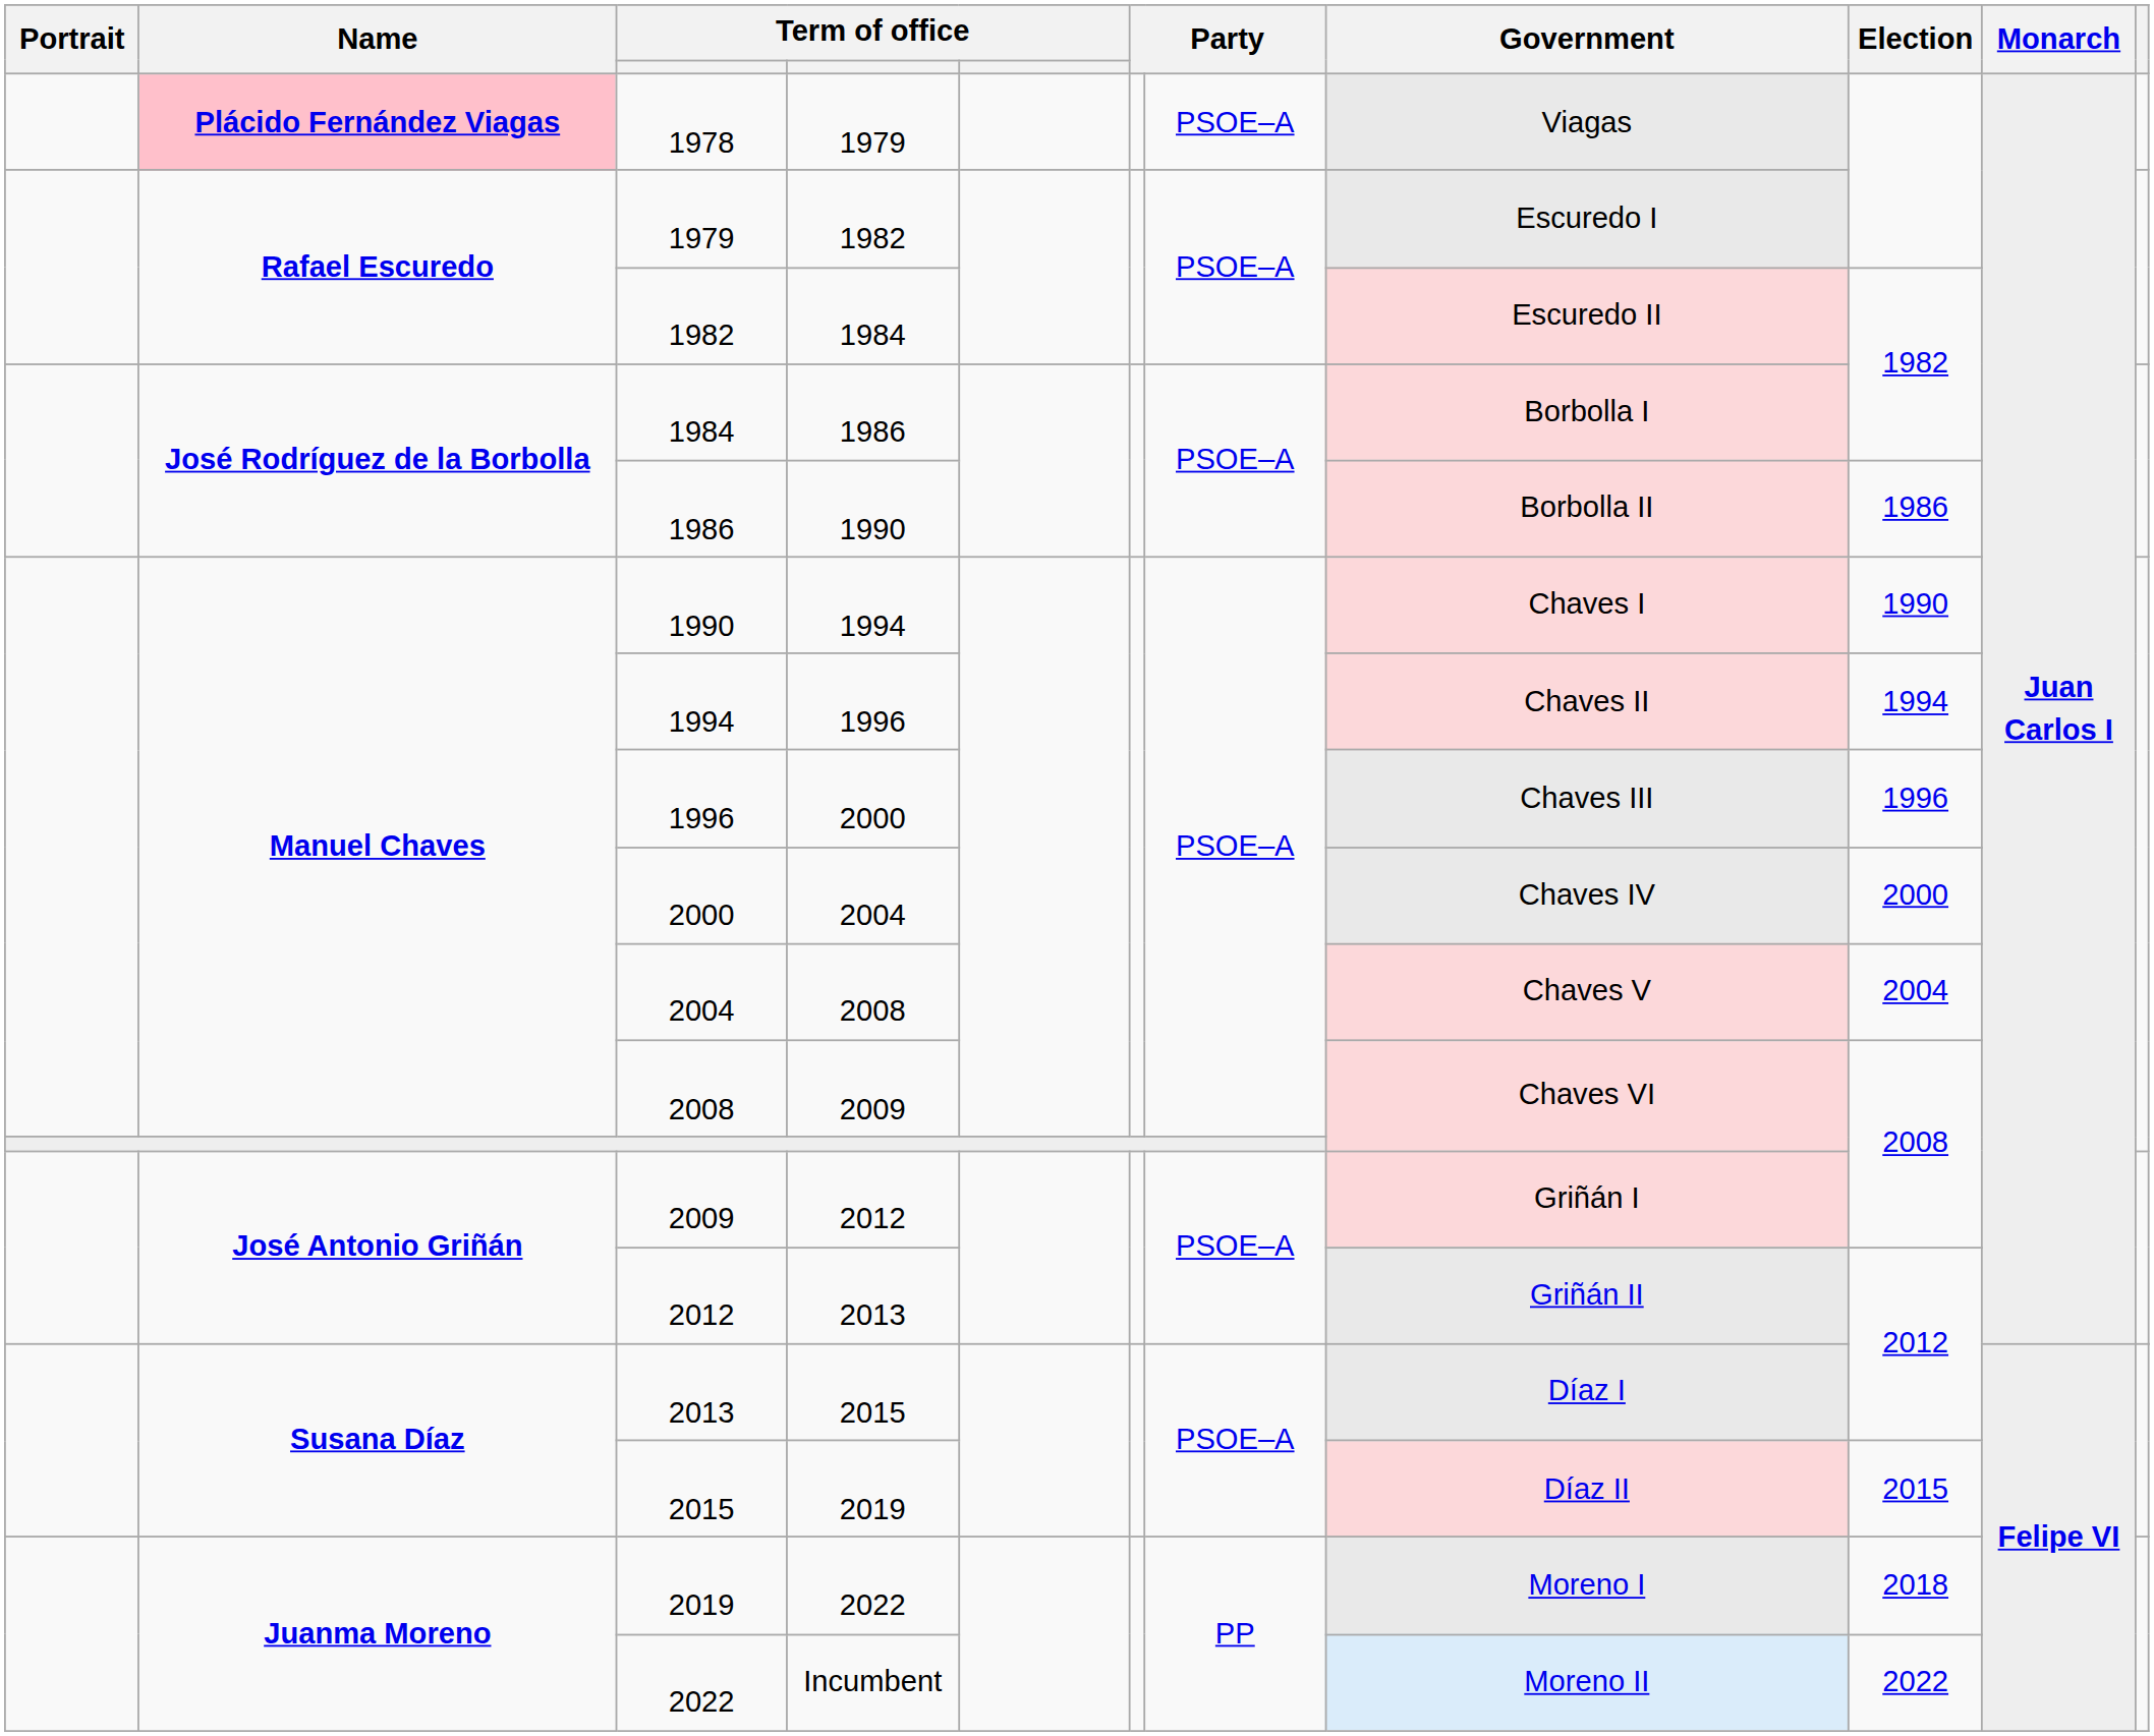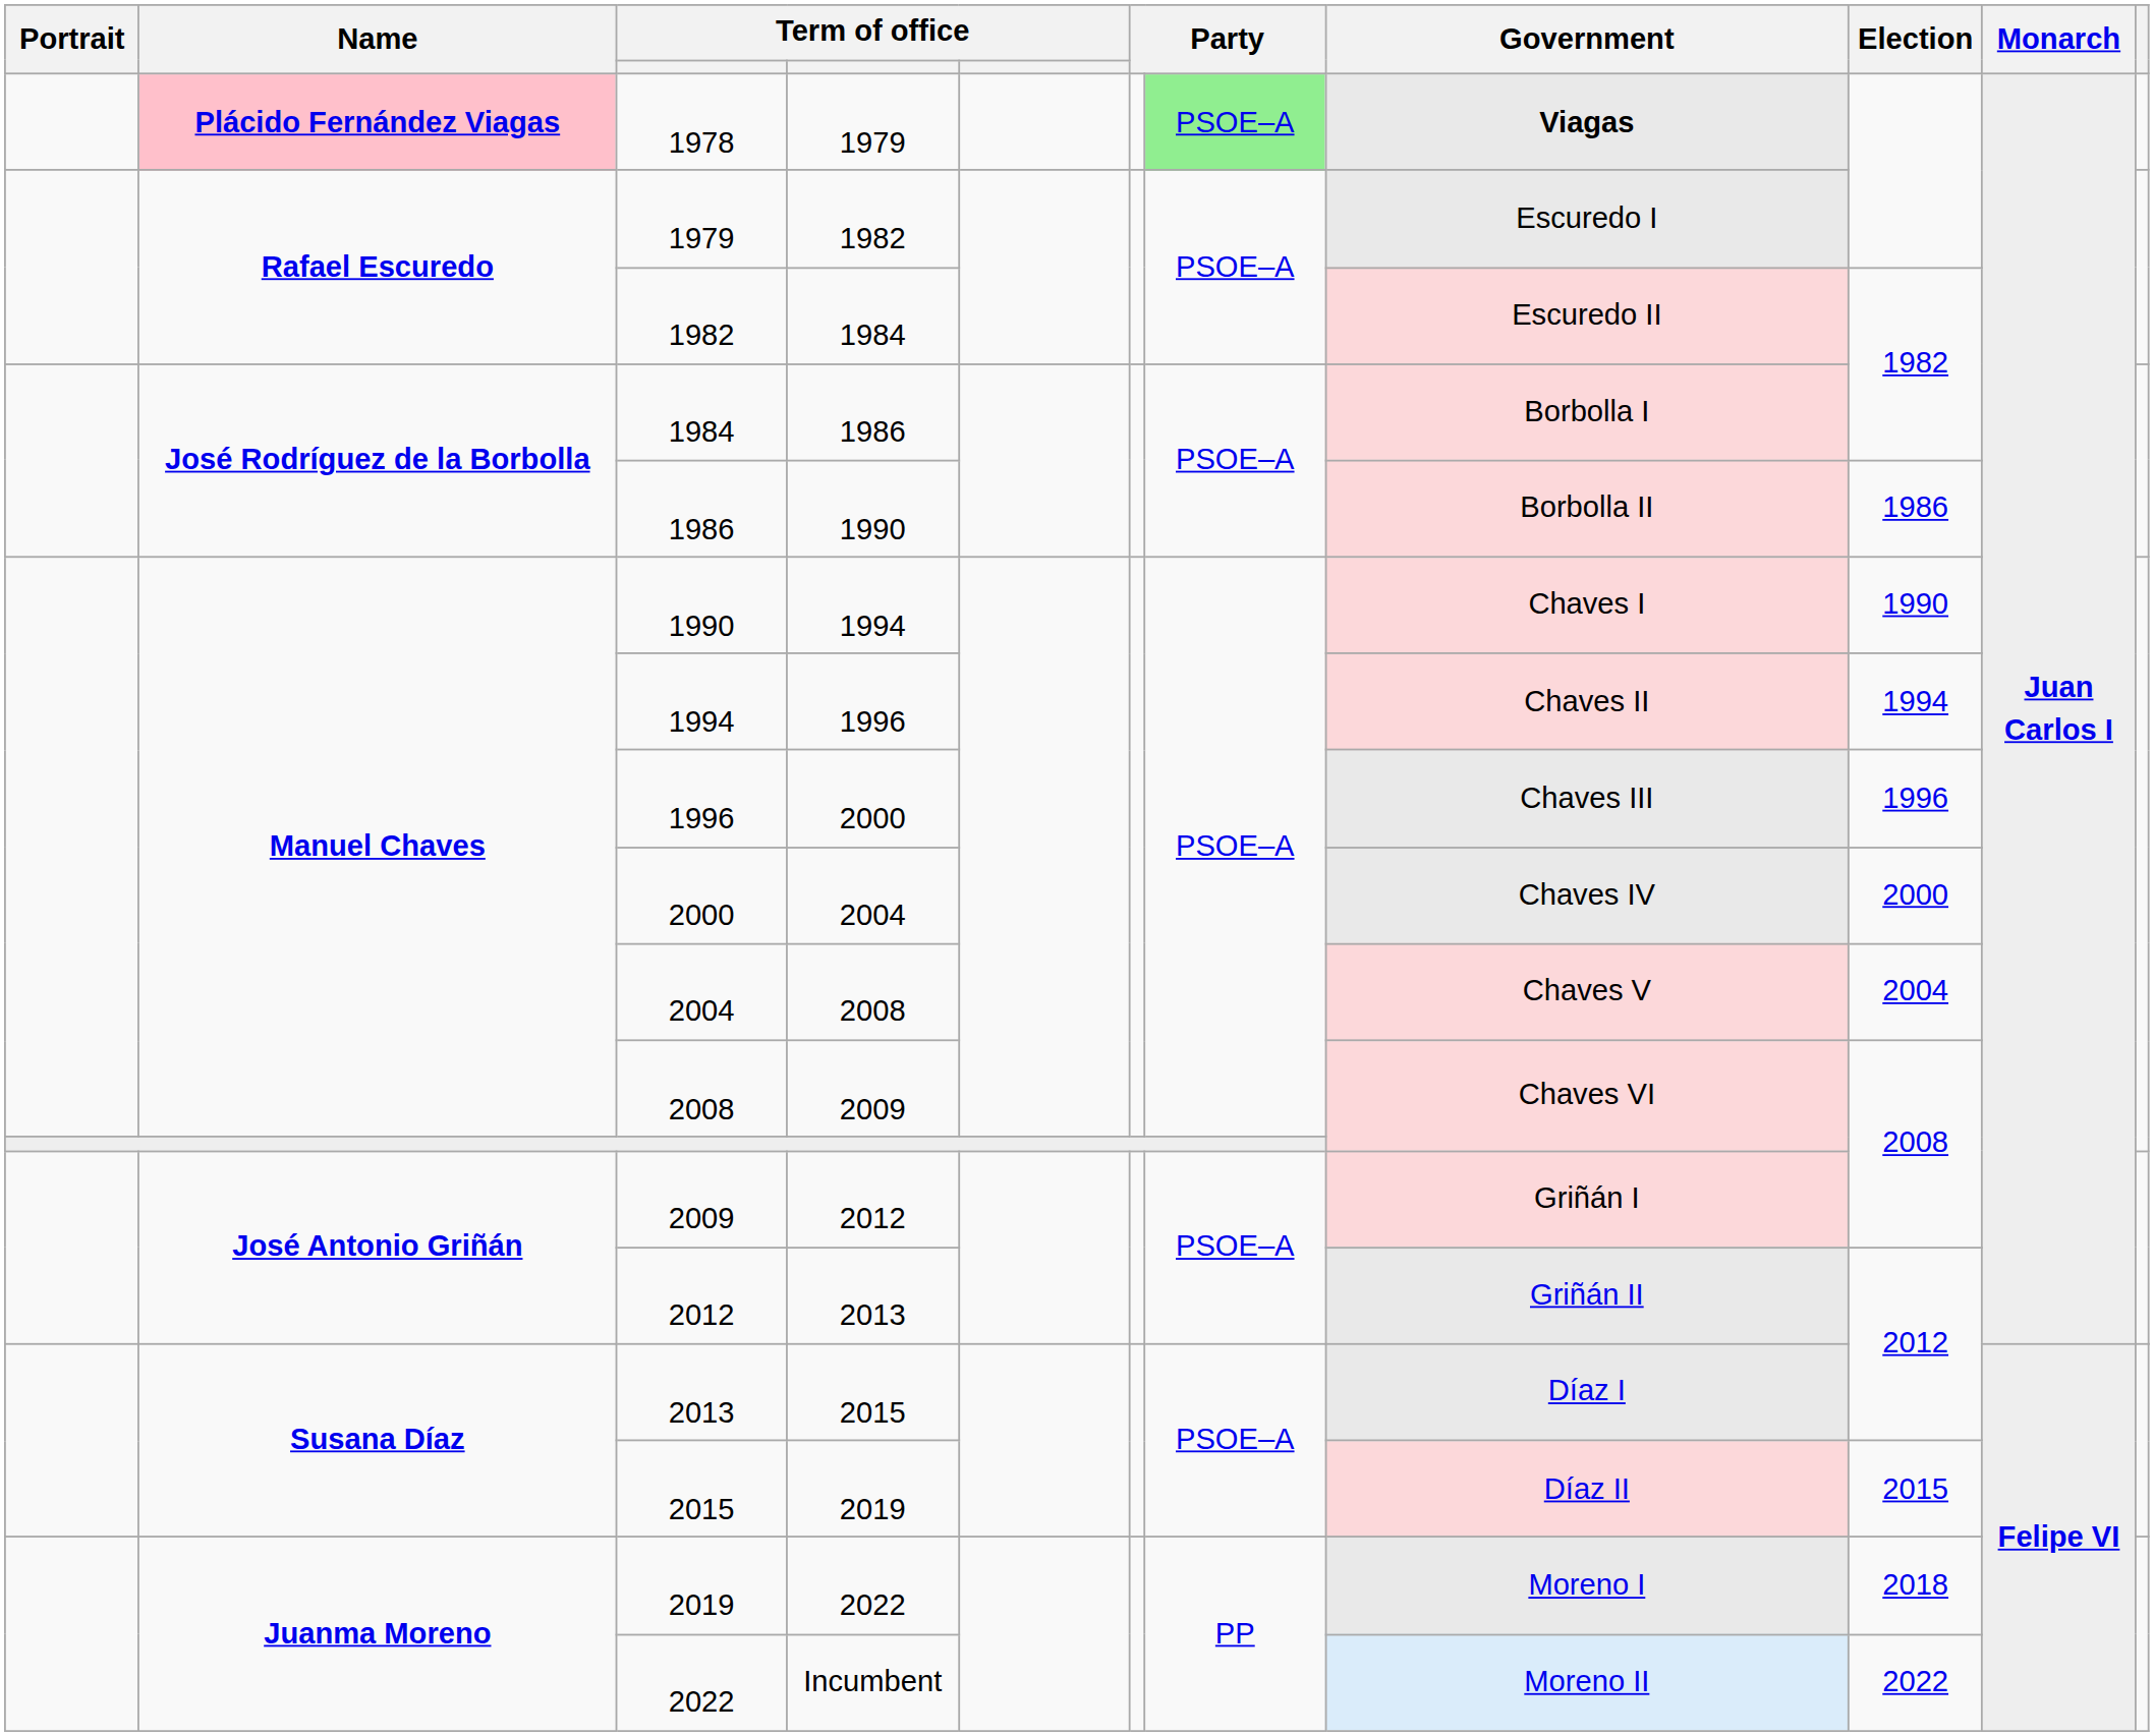1978 | column 7: no background -> lightgreen background
1978 | Government: normal -> bold
